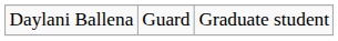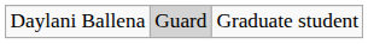Daylani Ballena | column 2: no background -> lightgrey background
